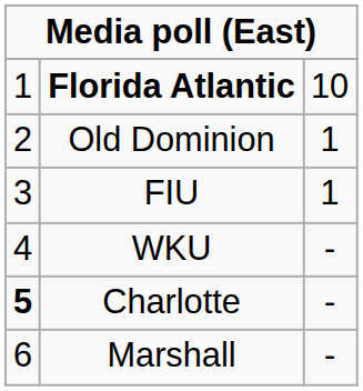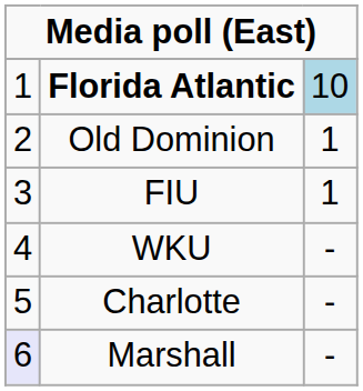Florida Atlantic | column 3: no background -> lightblue background
Charlotte | column 1: bold -> normal
Marshall | column 1: no background -> lavender background
